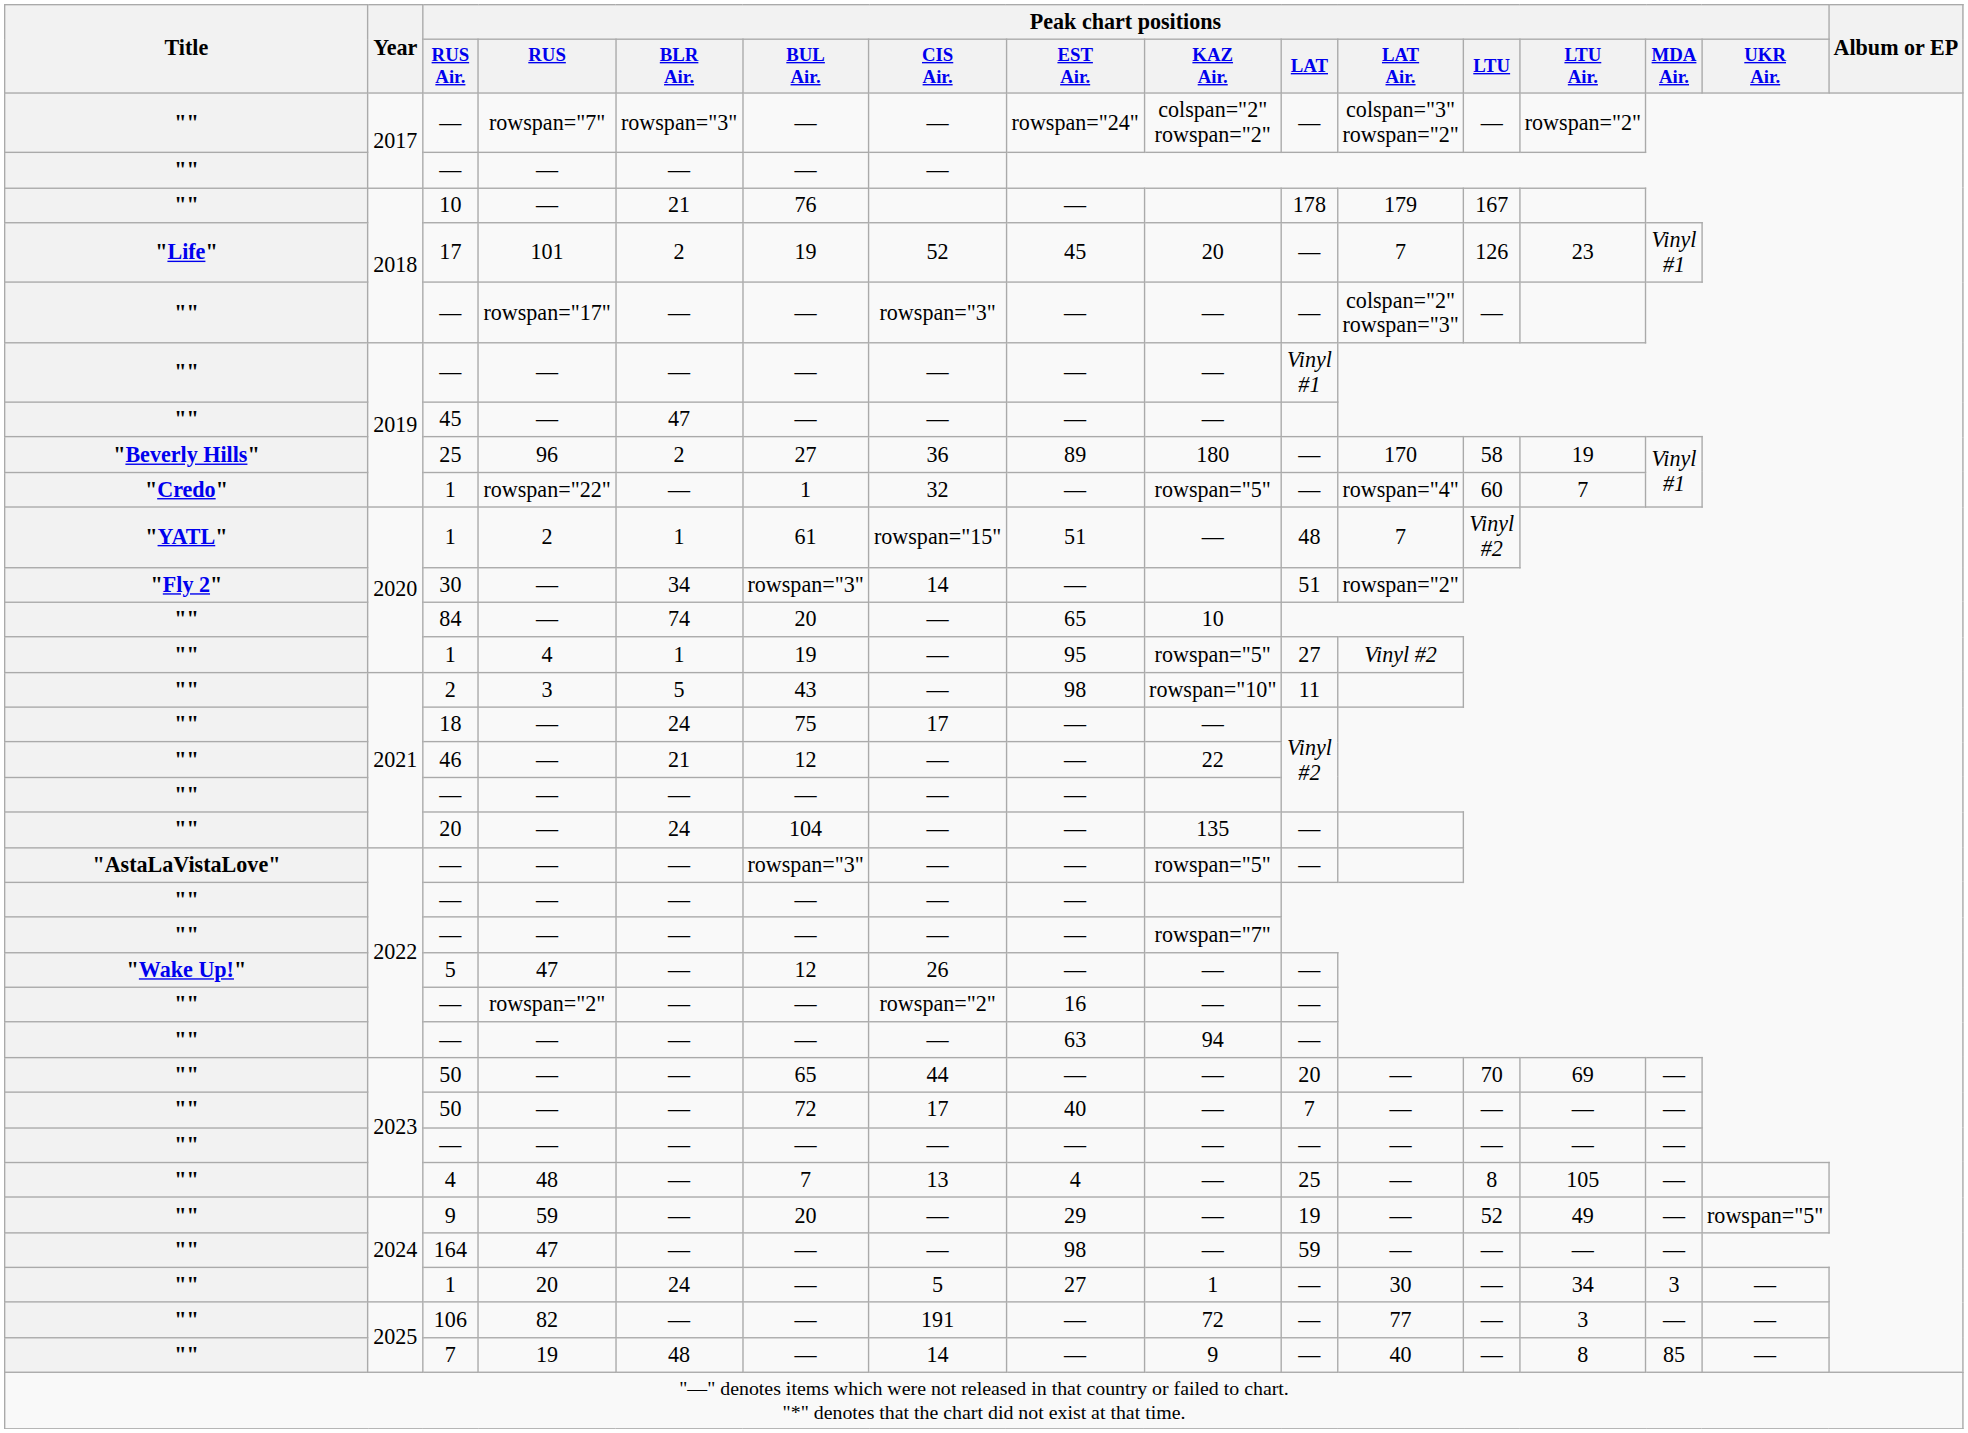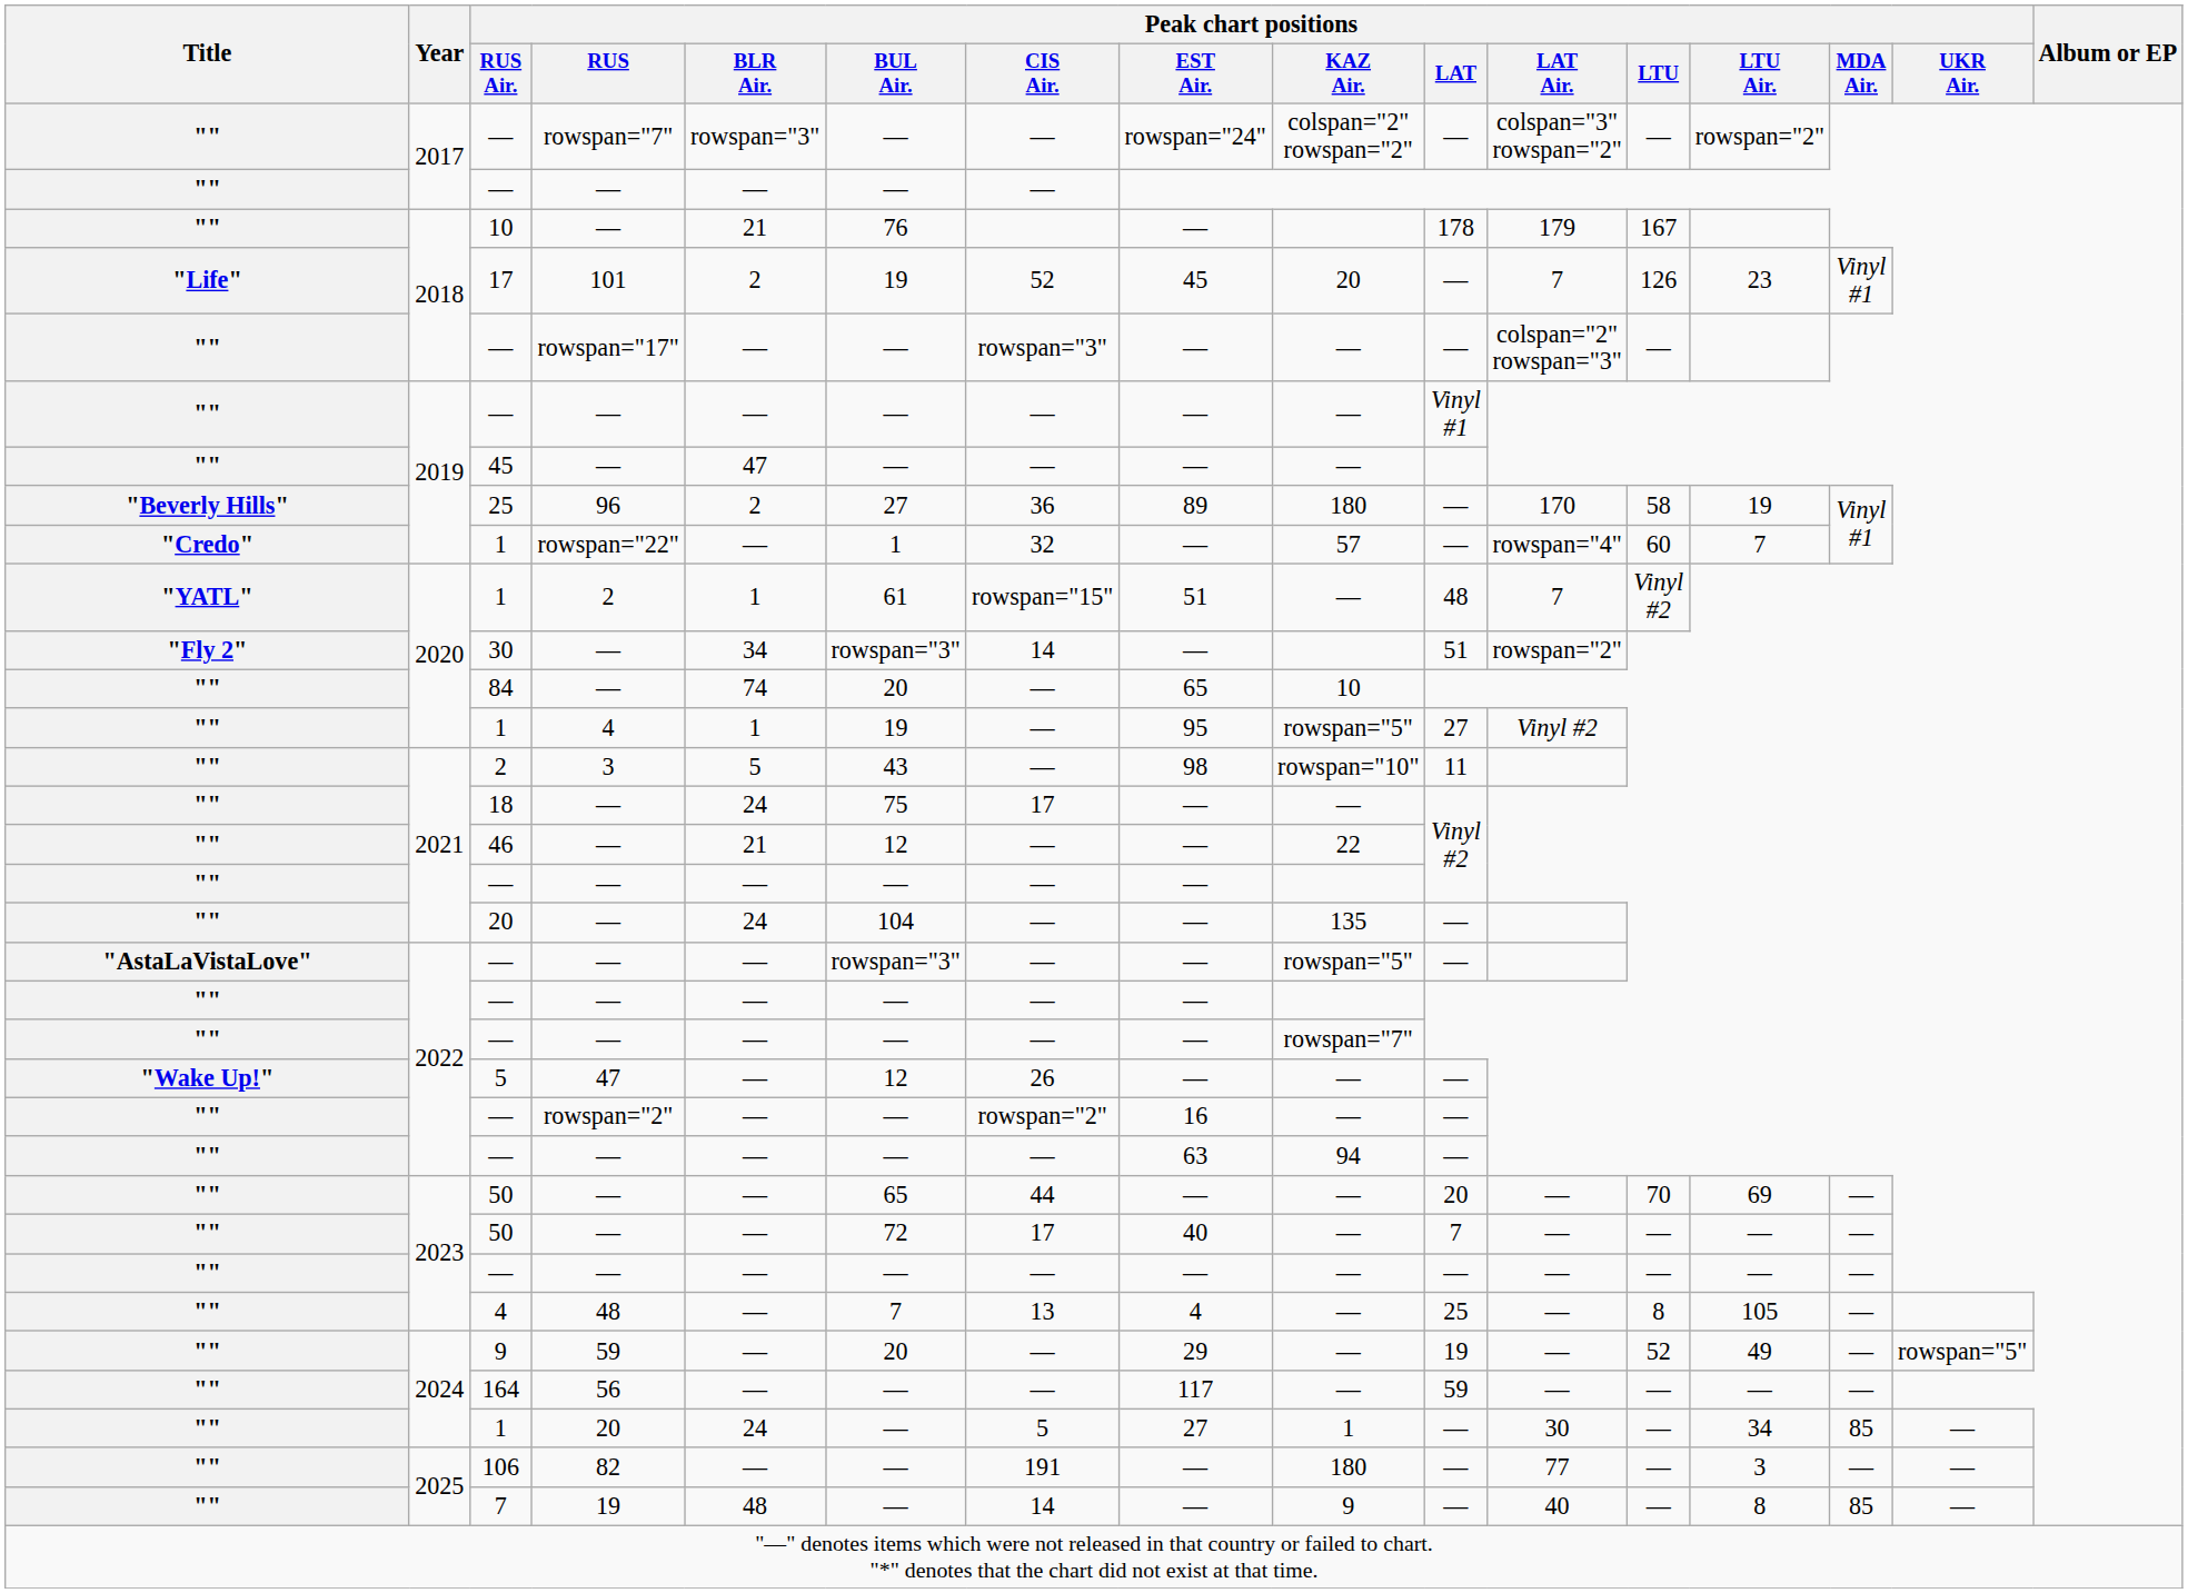2019 / 1 | Peak chart positions / KAZ Air.: rowspan="5" -> 57
164 | Peak chart positions / RUS: 47 -> 56
164 | Peak chart positions / EST Air.: 98 -> 117
2024 / 1 | Peak chart positions / MDA Air.: 3 -> 85
106 | Peak chart positions / KAZ Air.: 72 -> 180
